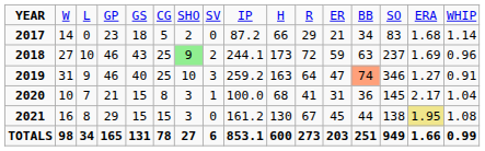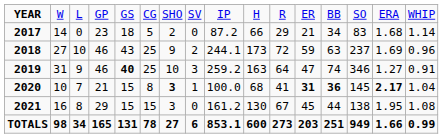2018 | column 7: lightgreen background -> no background
2019 | column 5: normal -> bold
2019 | column 13: lightsalmon background -> no background
2020 | column 7: normal -> bold
2020 | column 12: normal -> bold
2020 | column 13: normal -> bold
2020 | column 15: normal -> bold
2021 | column 15: khaki background -> no background
